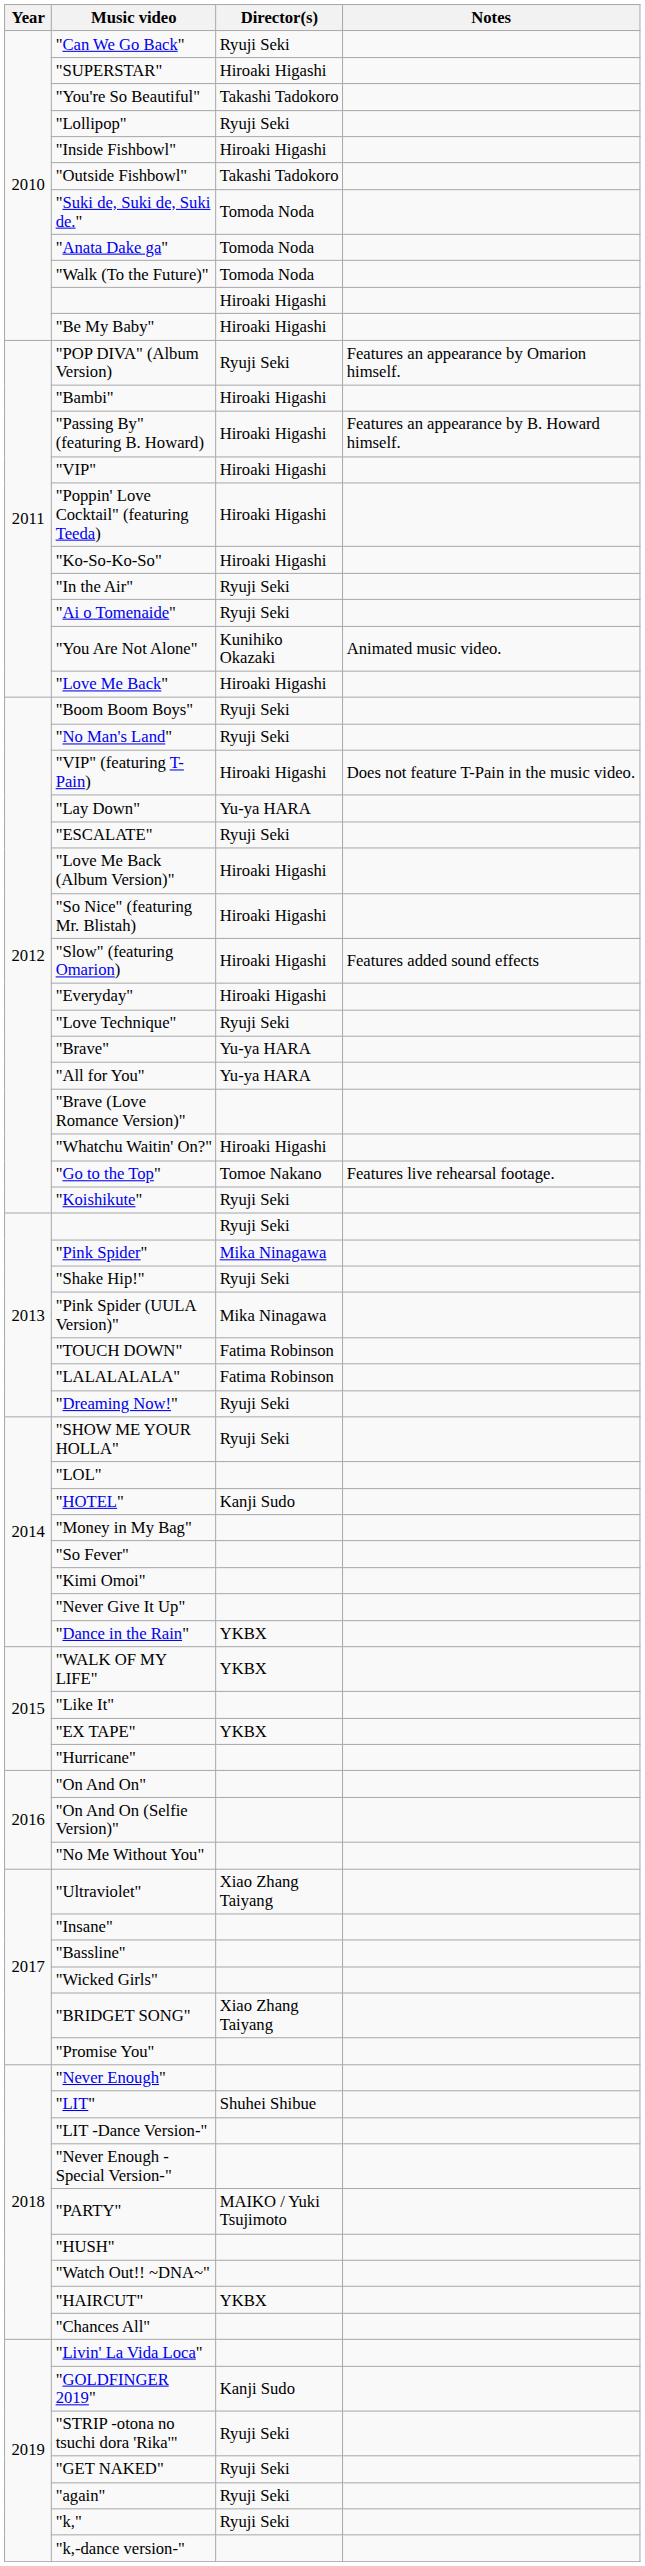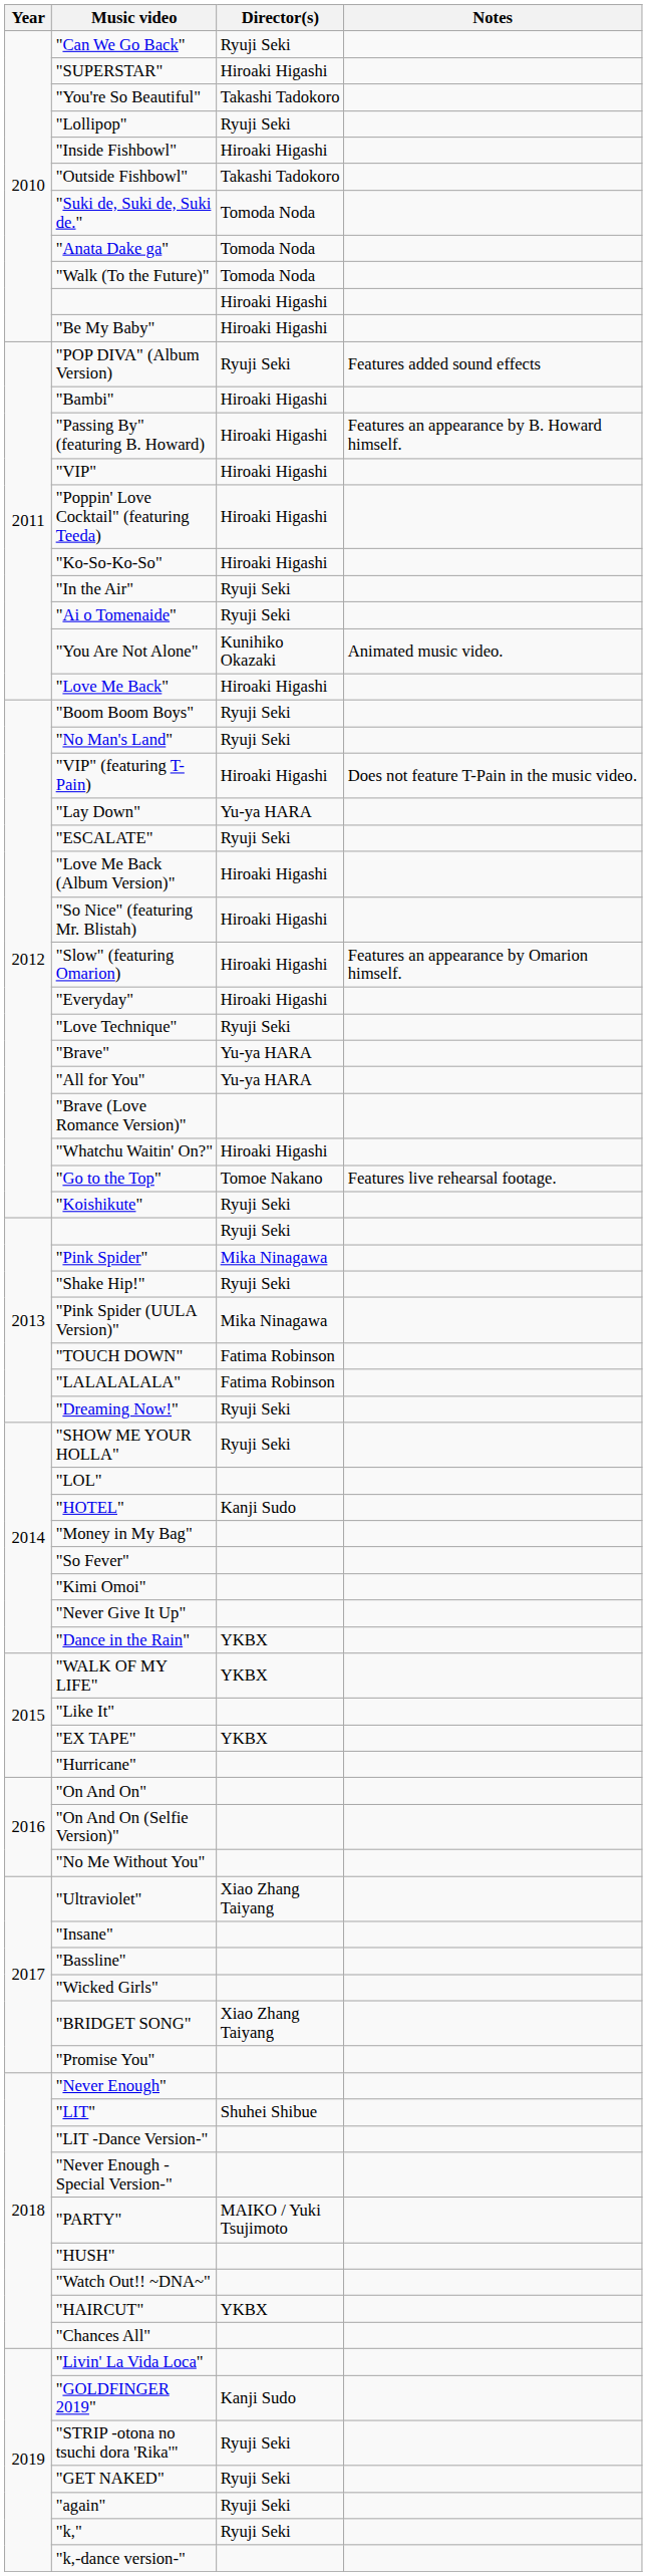"POP DIVA" (Album Version) | Notes: Features an appearance by Omarion himself. -> Features added sound effects
"Slow" (featuring Omarion) | Notes: Features added sound effects -> Features an appearance by Omarion himself.
